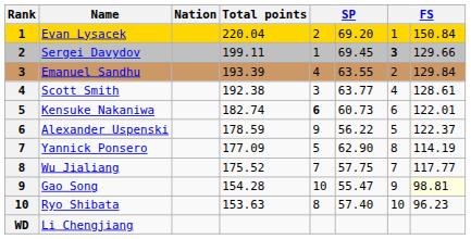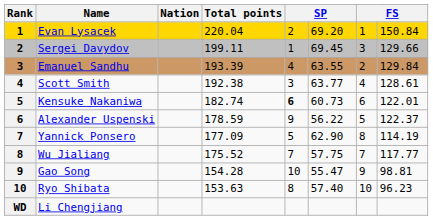Sergei Davydov | column 7: bold -> normal
Gao Song | column 8: lightyellow background -> no background
